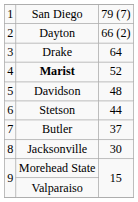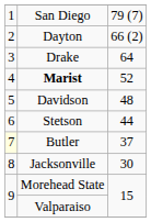Butler | column 1: no background -> lightyellow background
